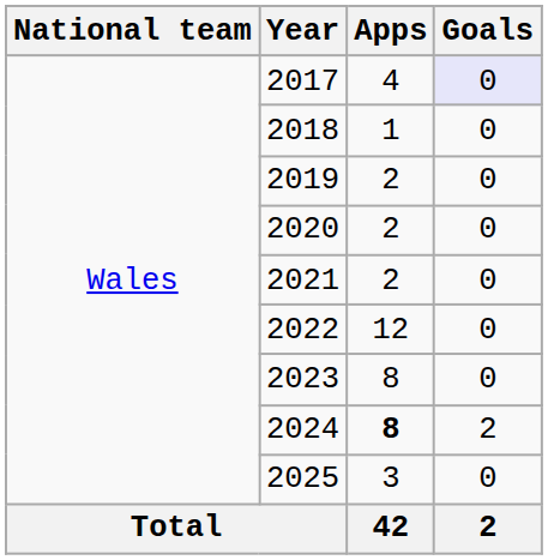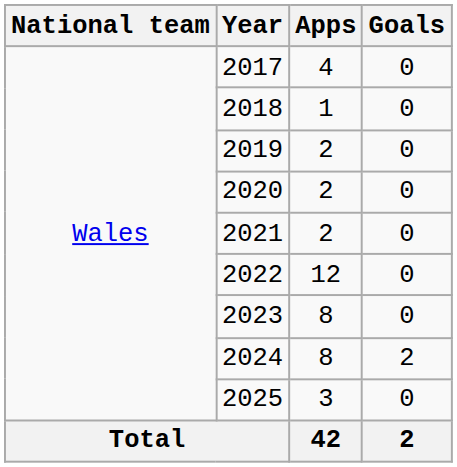2017 | Goals: lavender background -> no background
2024 | Apps: bold -> normal
